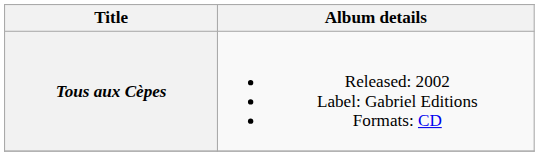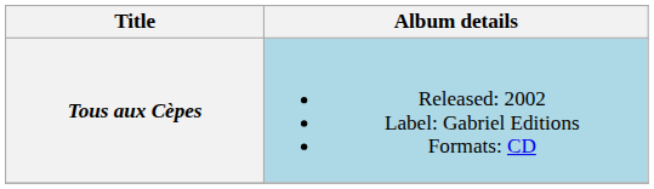Tous aux Cèpes | Album details: no background -> lightblue background
